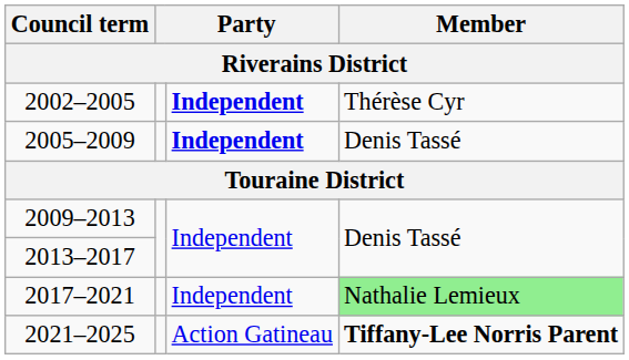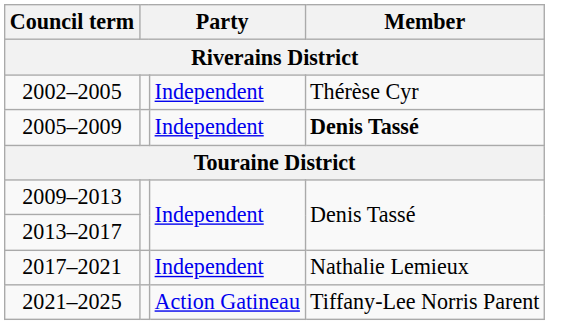2002–2005 | column 3: bold -> normal
2005–2009 | column 3: bold -> normal
2005–2009 | Member: normal -> bold
2017–2021 | Member: lightgreen background -> no background
2021–2025 | Member: bold -> normal
